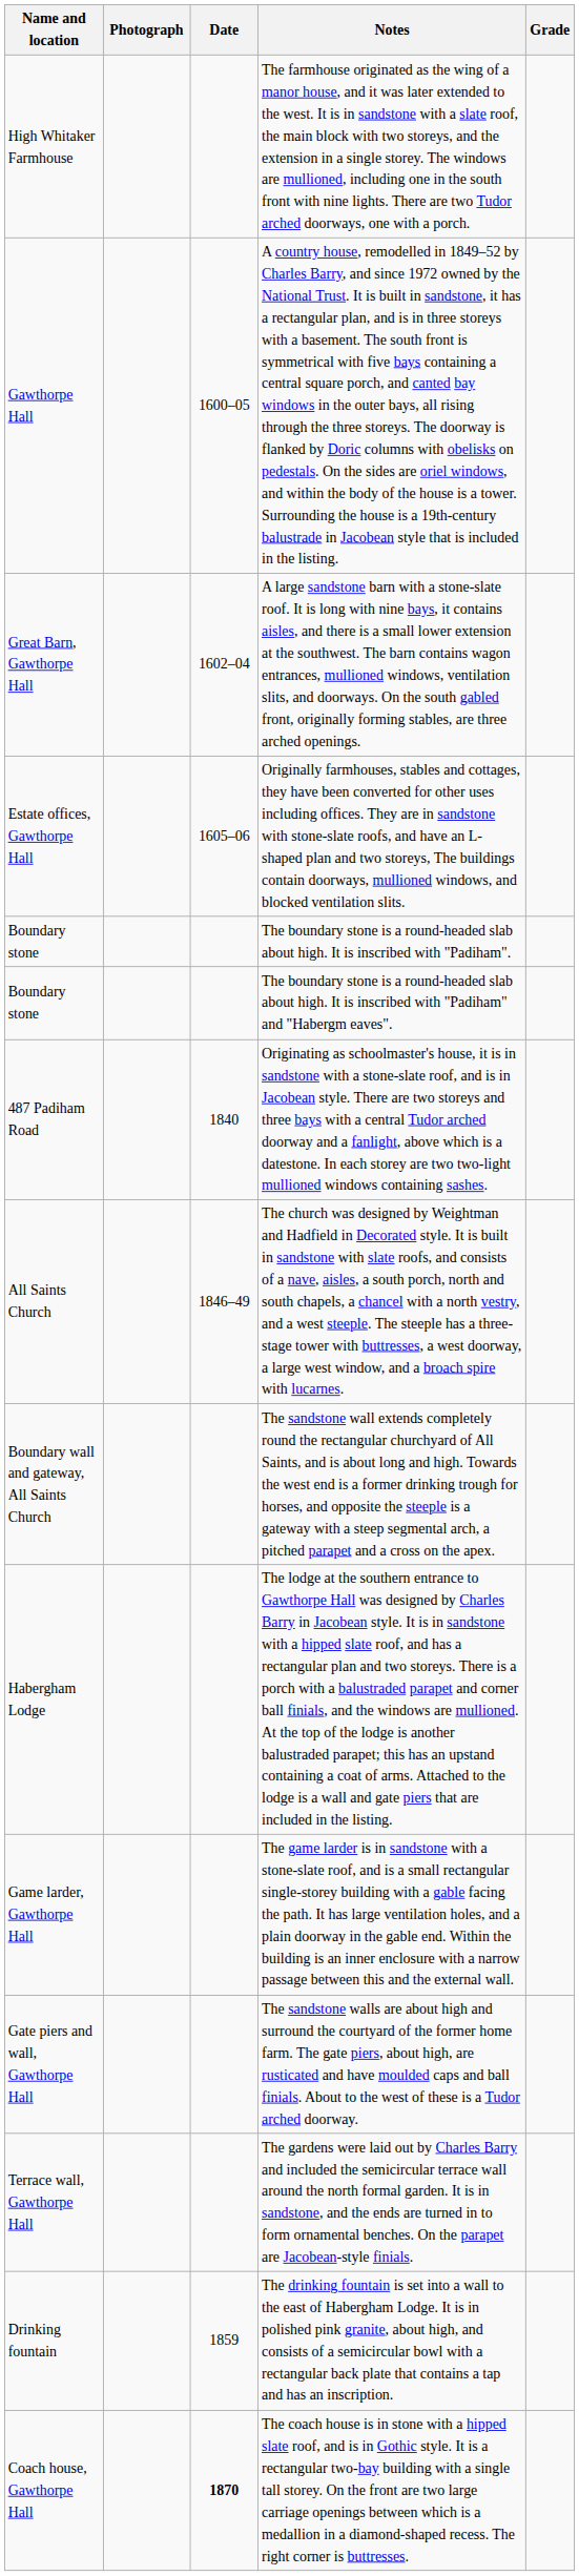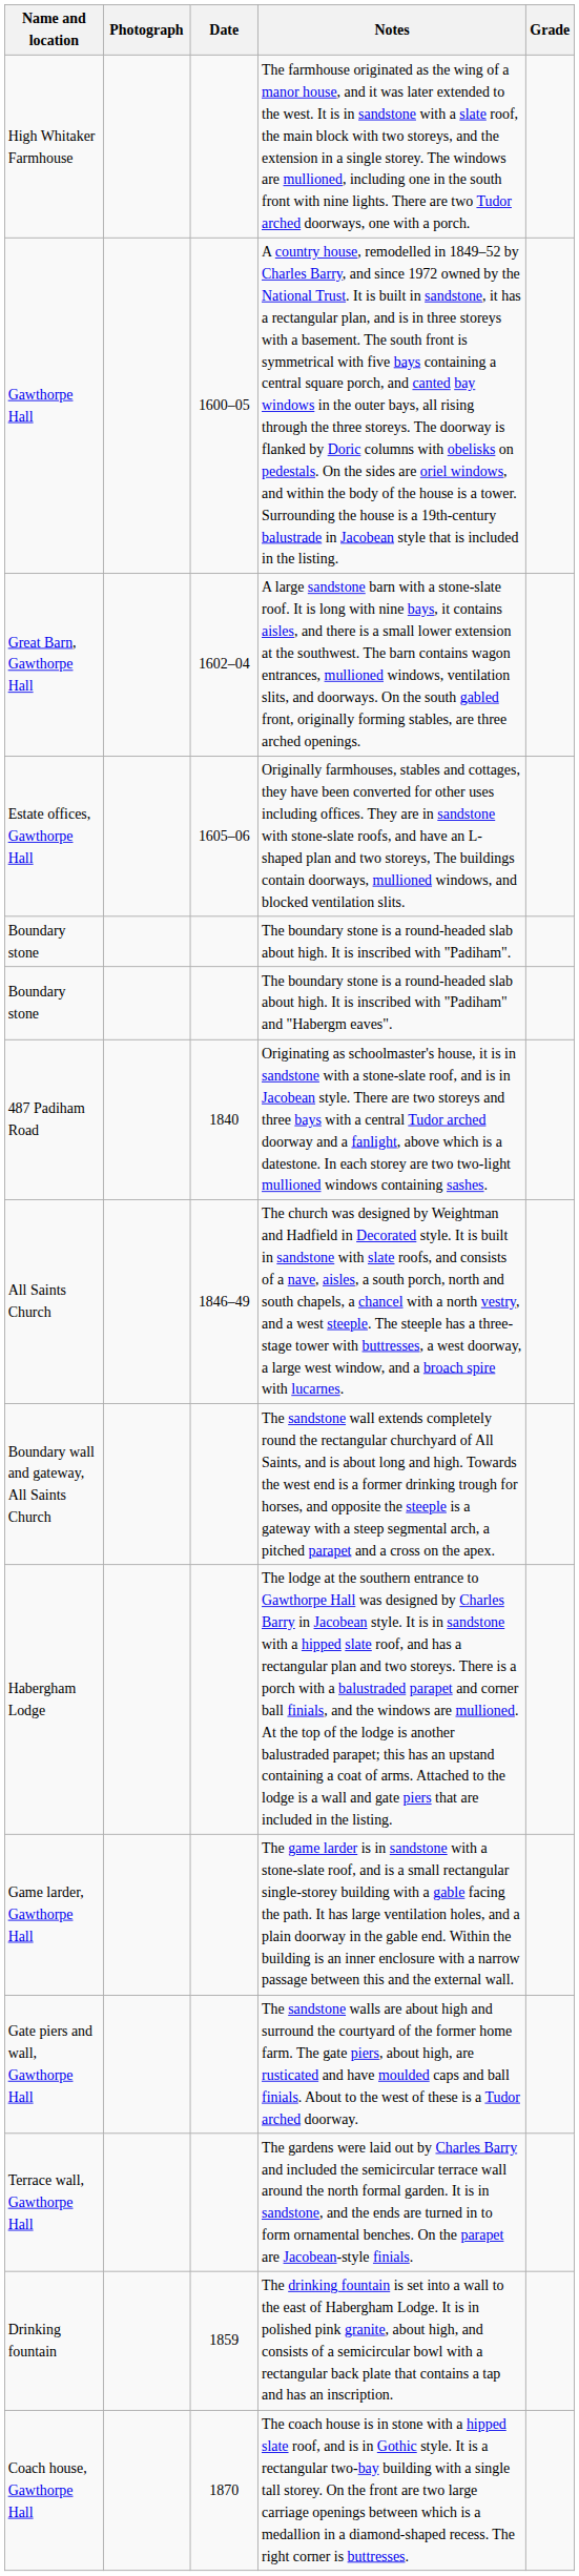row 16 | Date: bold -> normal
